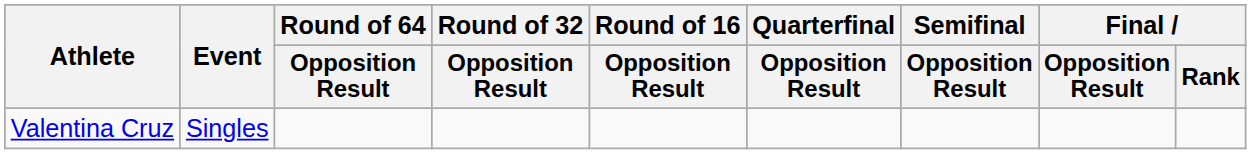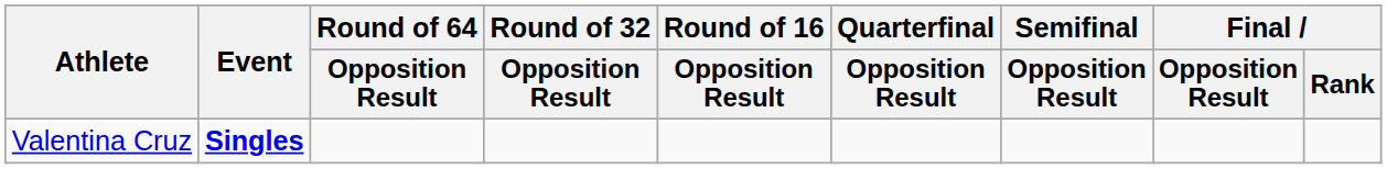Valentina Cruz | Event: normal -> bold
